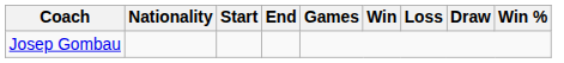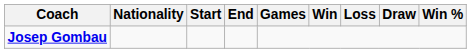Josep Gombau | Coach: normal -> bold
